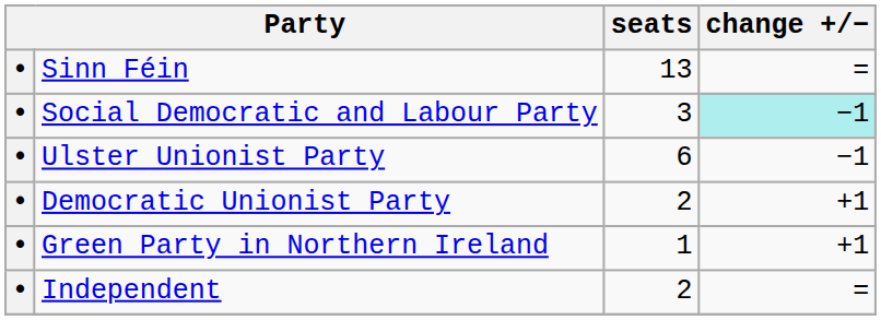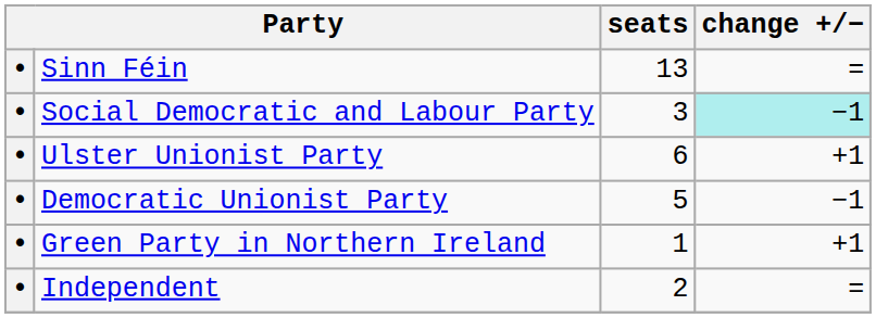Ulster Unionist Party | change +/−: −1 -> +1
Democratic Unionist Party | seats: 2 -> 5
Democratic Unionist Party | change +/−: +1 -> −1
